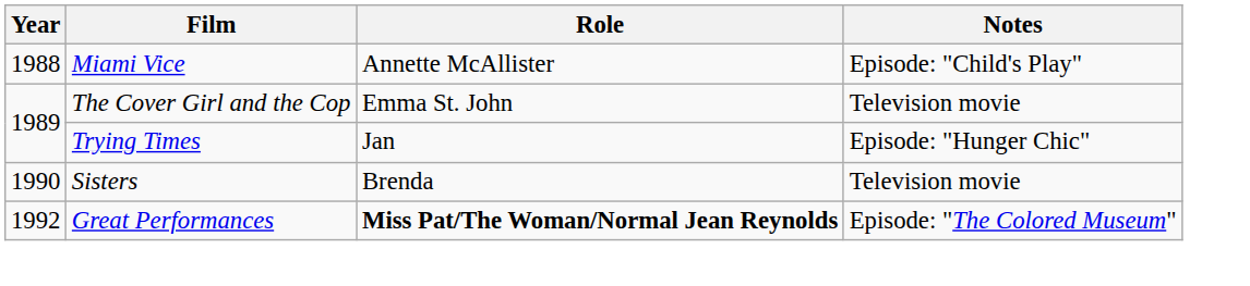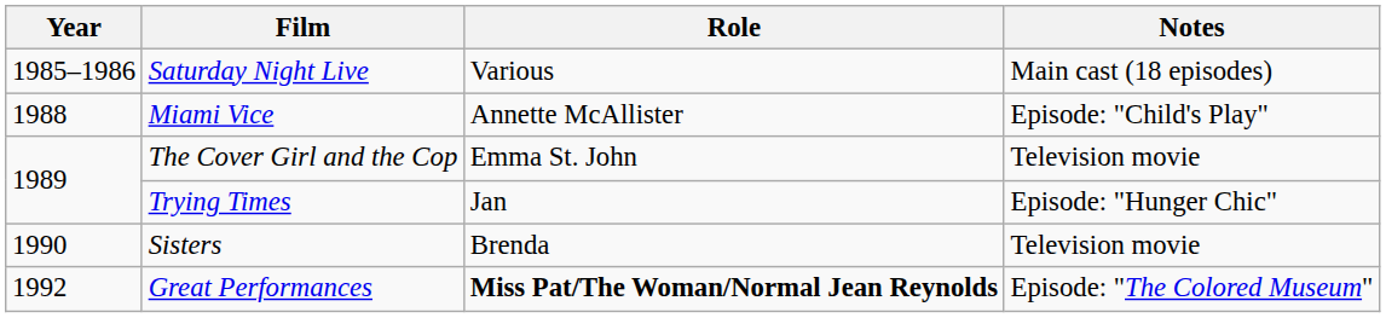+ row: 1985–1986 | Saturday Night Live | Various | Main cast (18 episodes)
